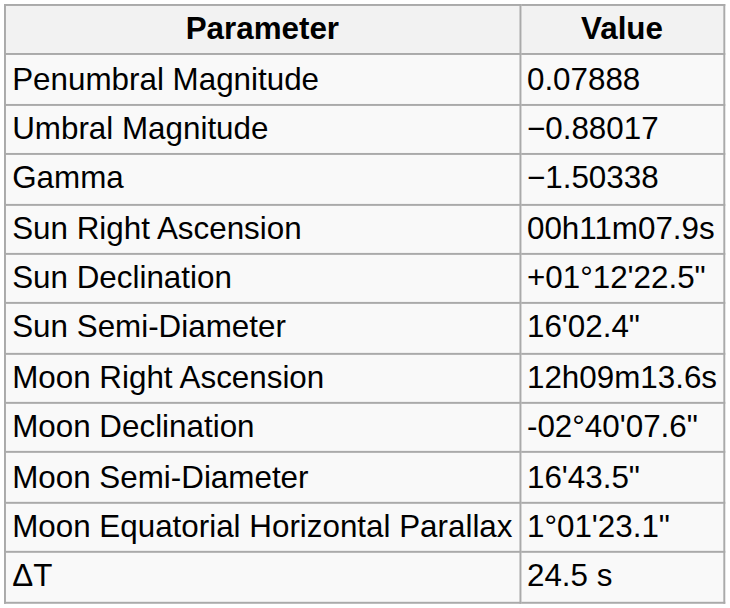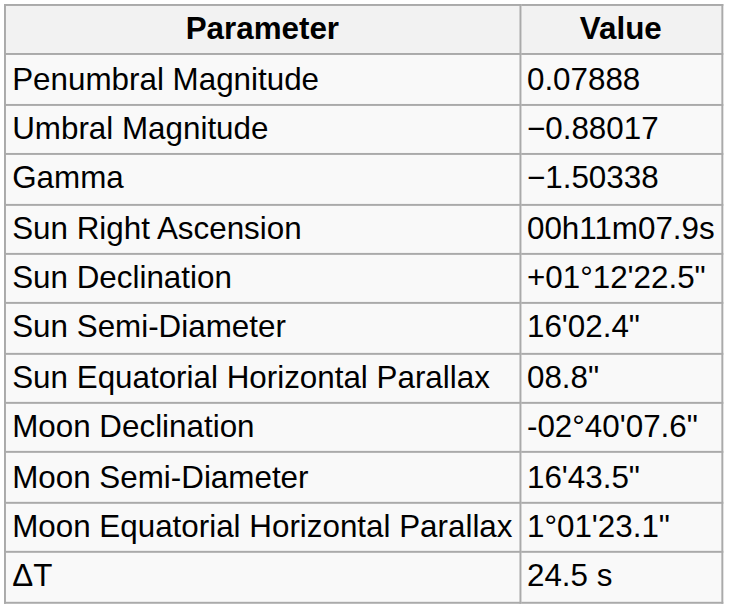+ row: Sun Equatorial Horizontal Parallax | 08.8"
- row: Moon Right Ascension | 12h09m13.6s
